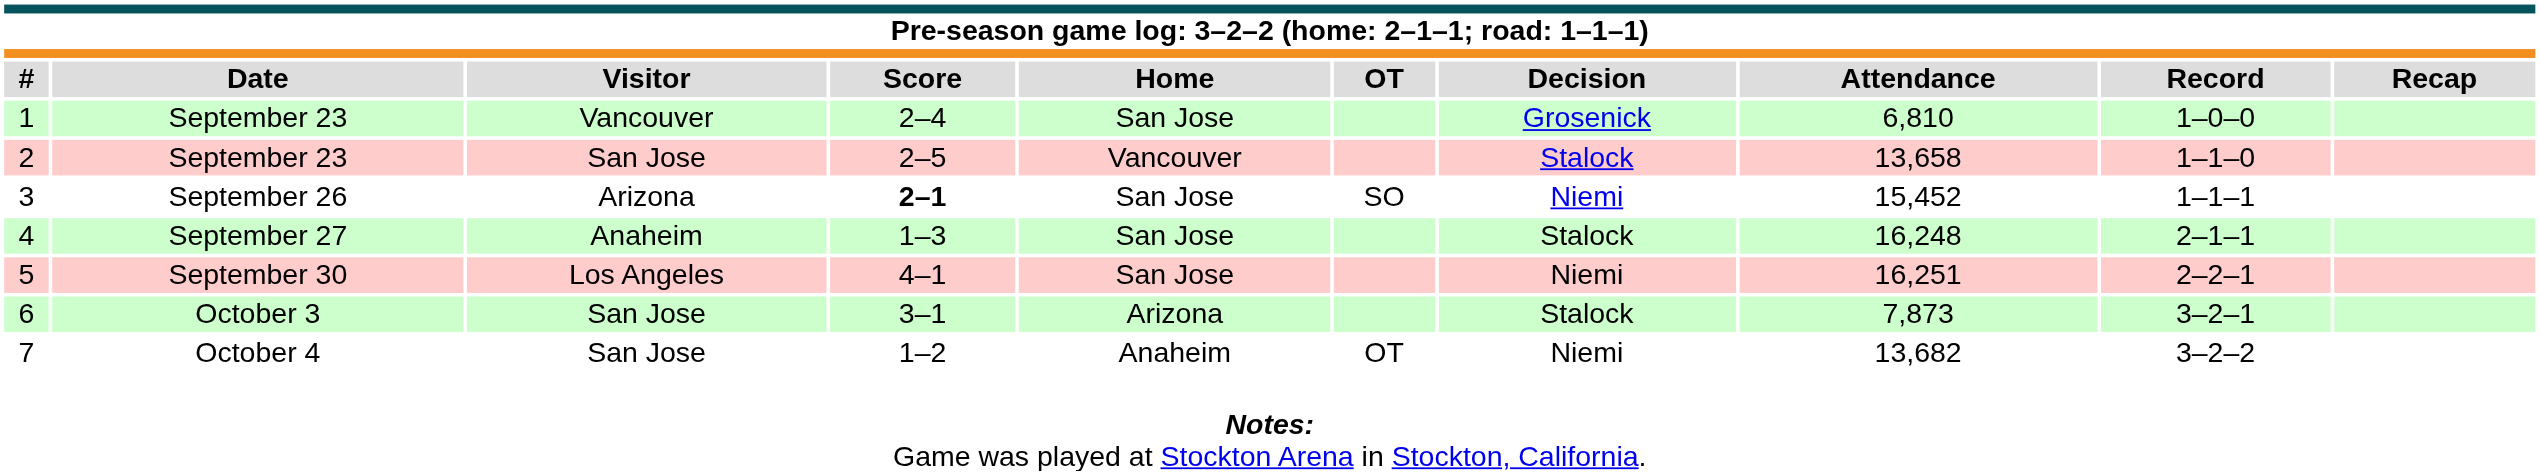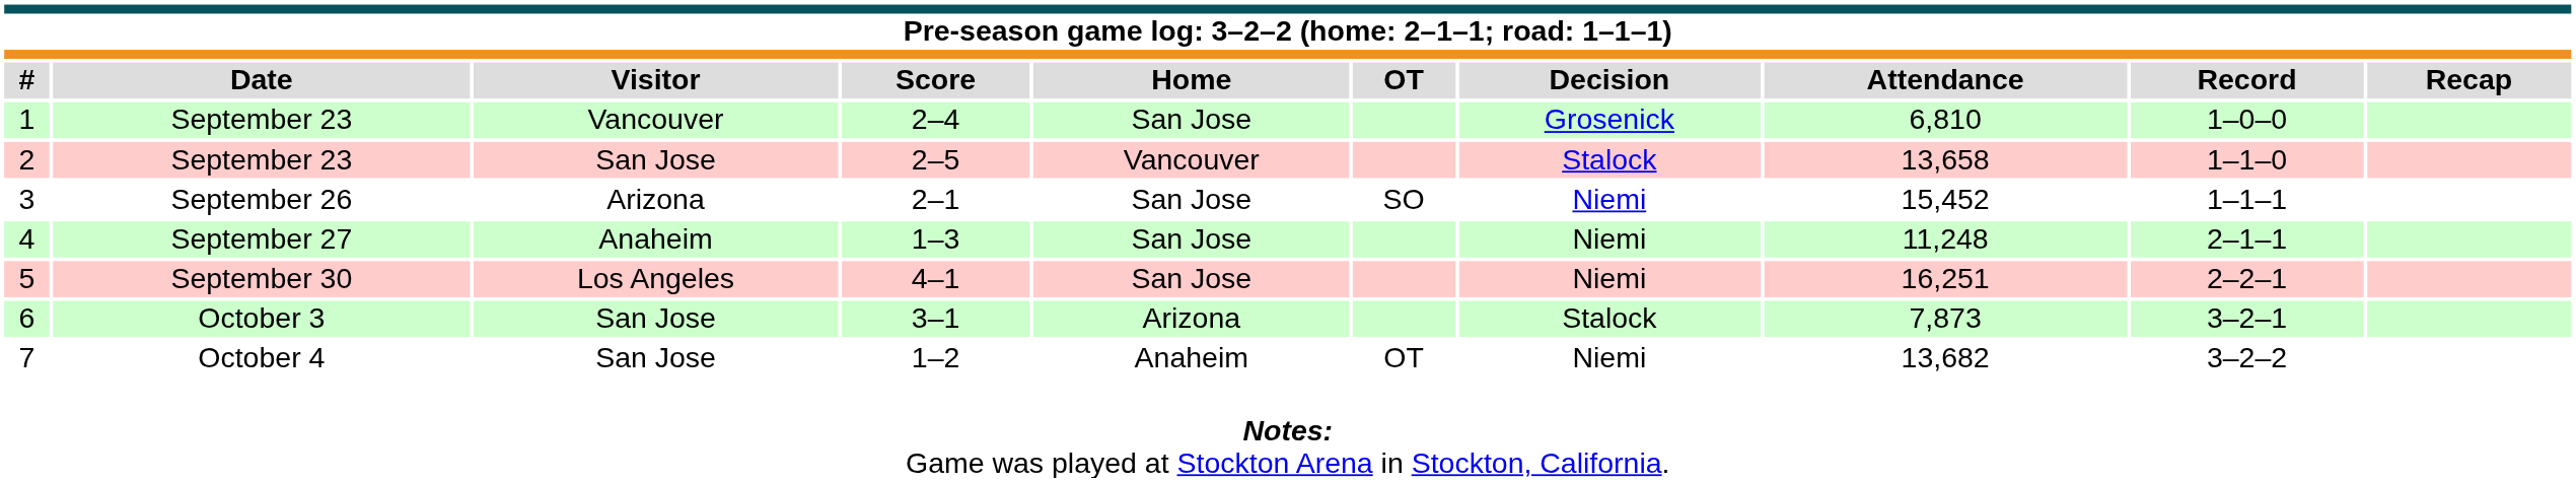3 | Score: bold -> normal
4 | Decision: Stalock -> Niemi
4 | Attendance: 16,248 -> 11,248
